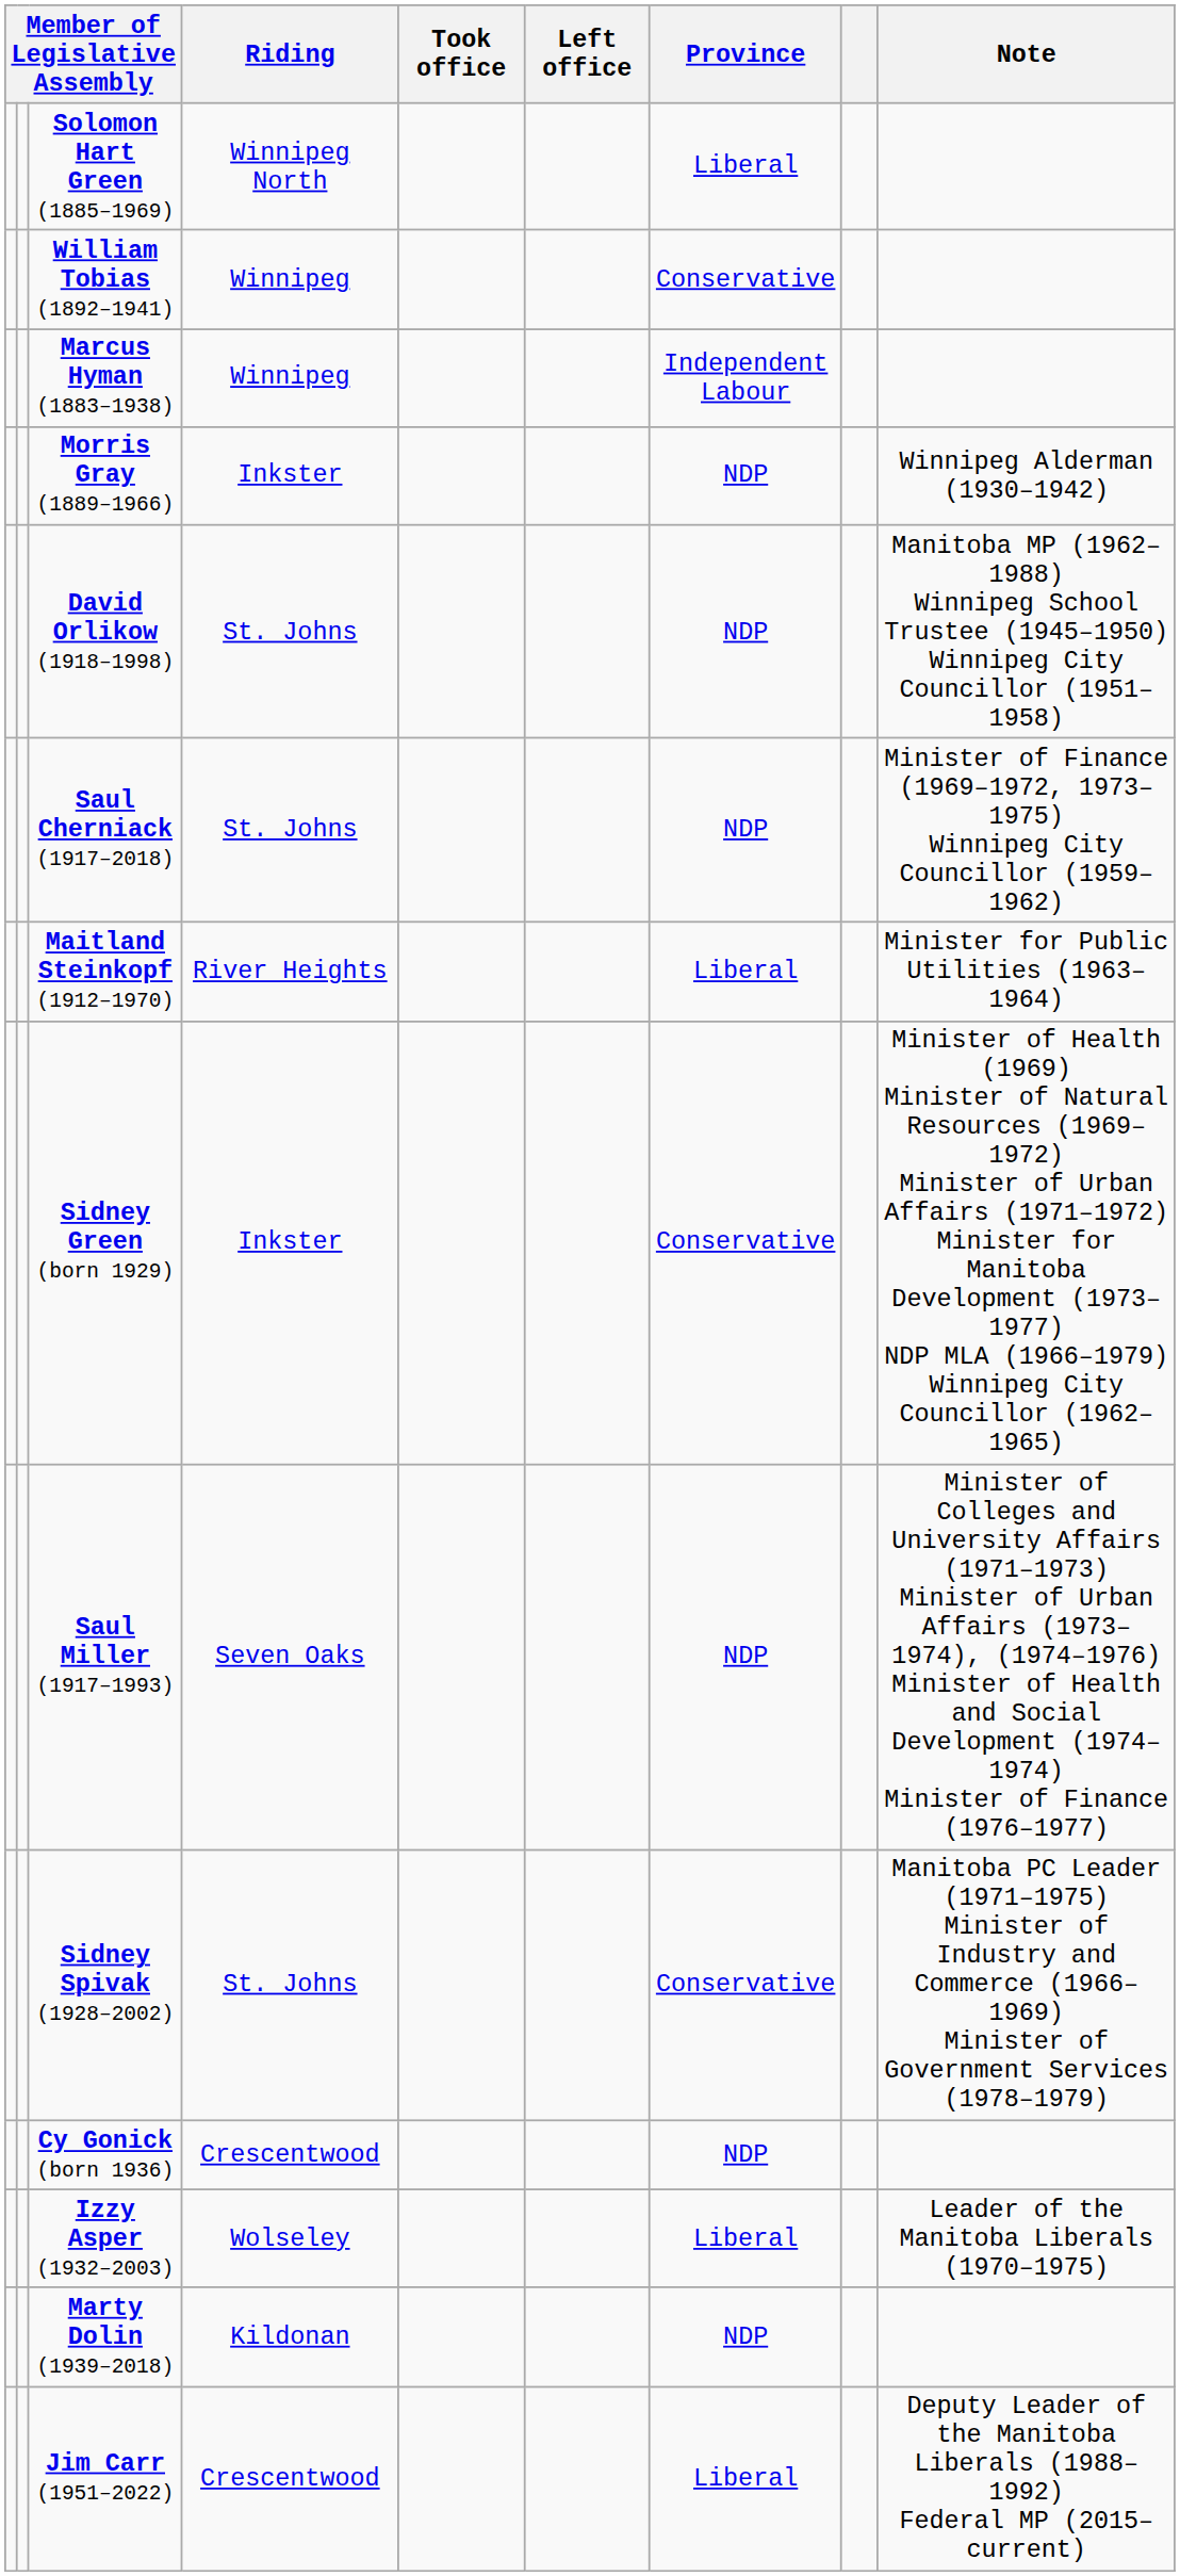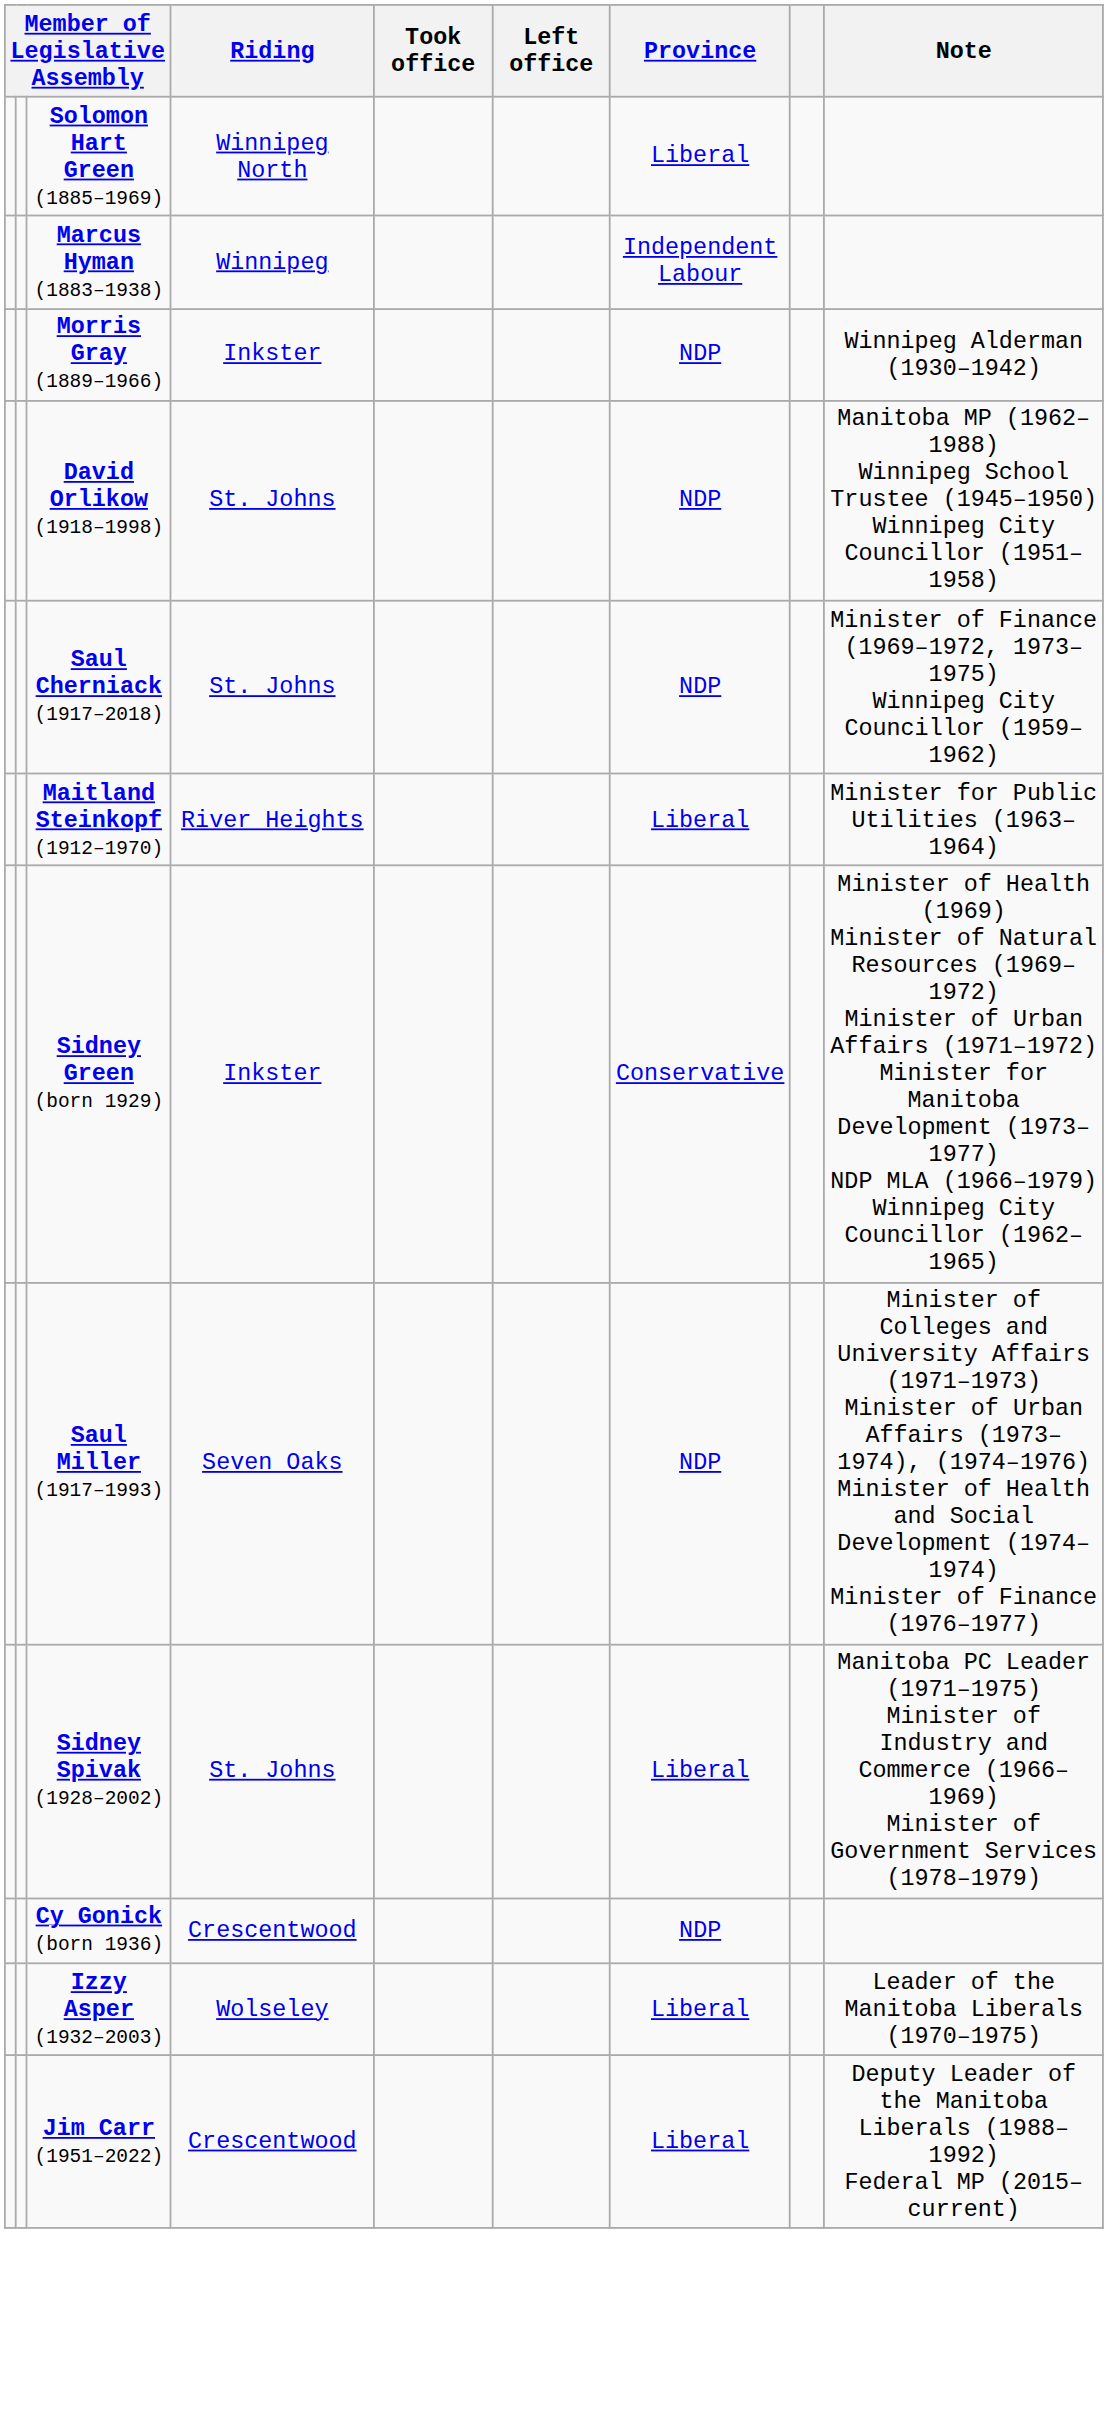- row: William Tobias (1892–1941) | Winnipeg | Conservative
Sidney Spivak (1928–2002) | Province: Conservative -> Liberal
- row: Marty Dolin (1939–2018) | Kildonan | NDP
